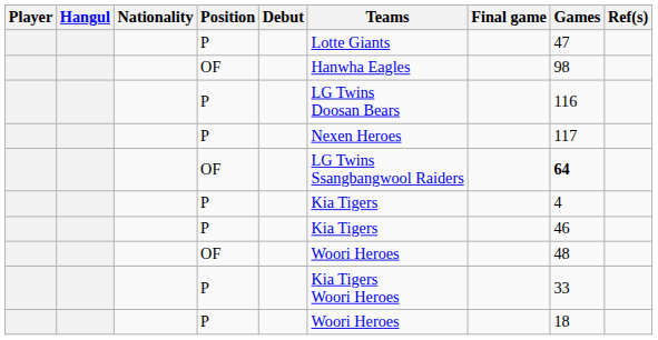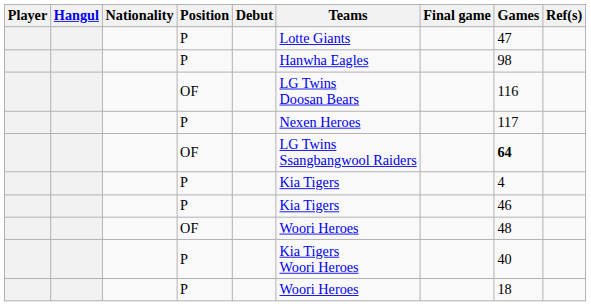row 3 | Position: OF -> P
row 4 | Position: P -> OF
row 10 | Games: 33 -> 40
